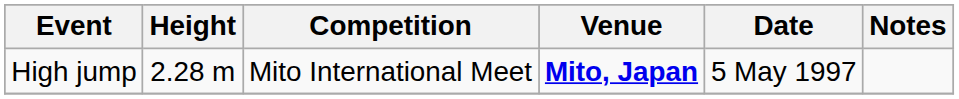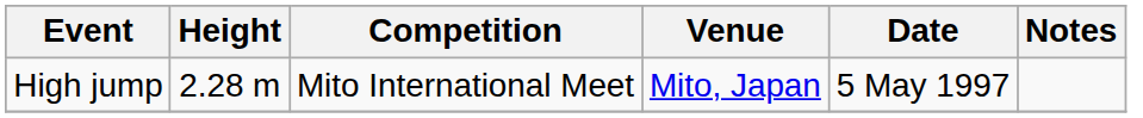High jump | Venue: bold -> normal
